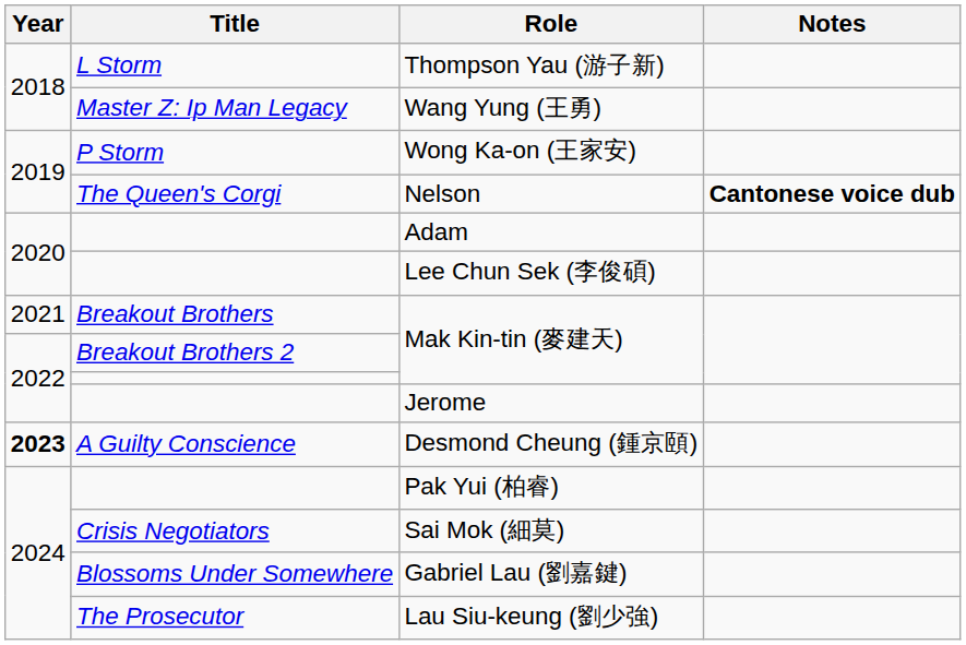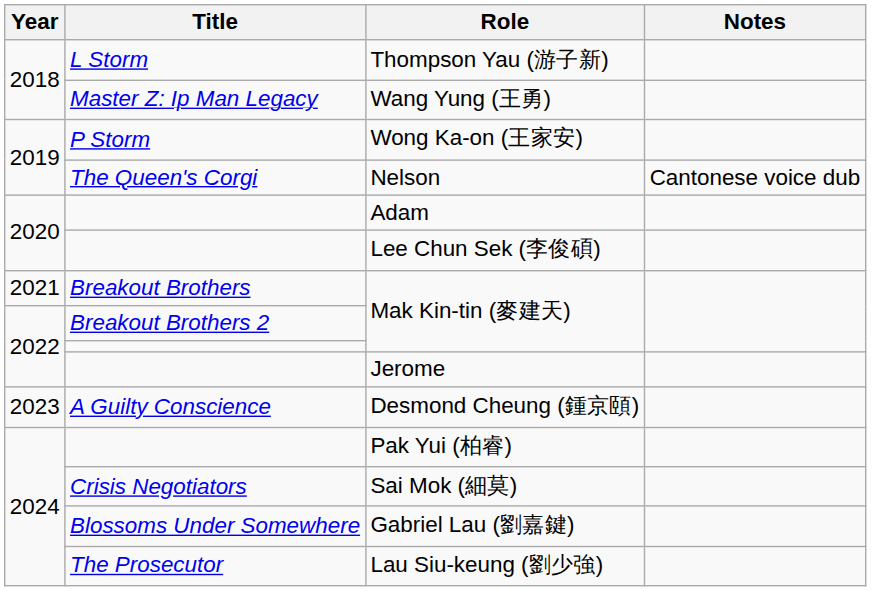Nelson | Notes: bold -> normal
Desmond Cheung (鍾京頤) | Year: bold -> normal
